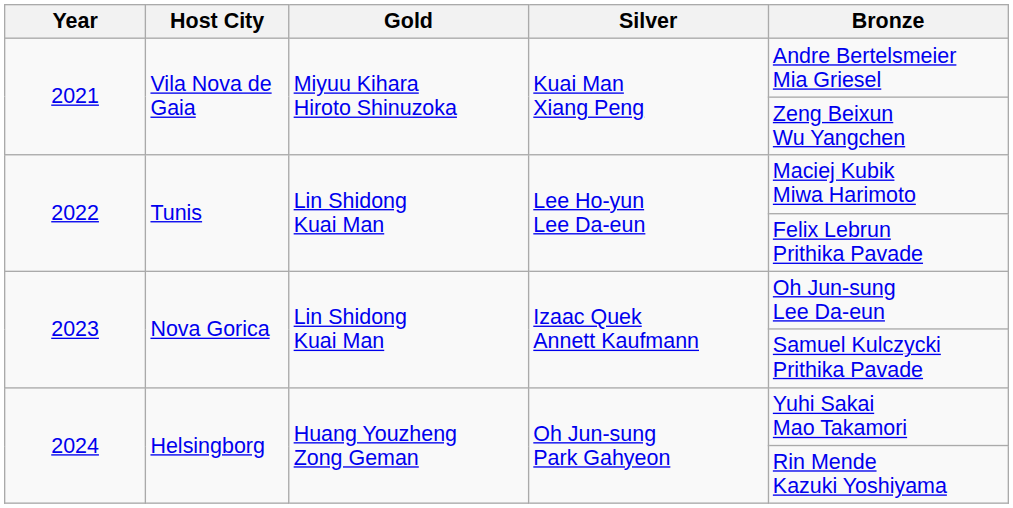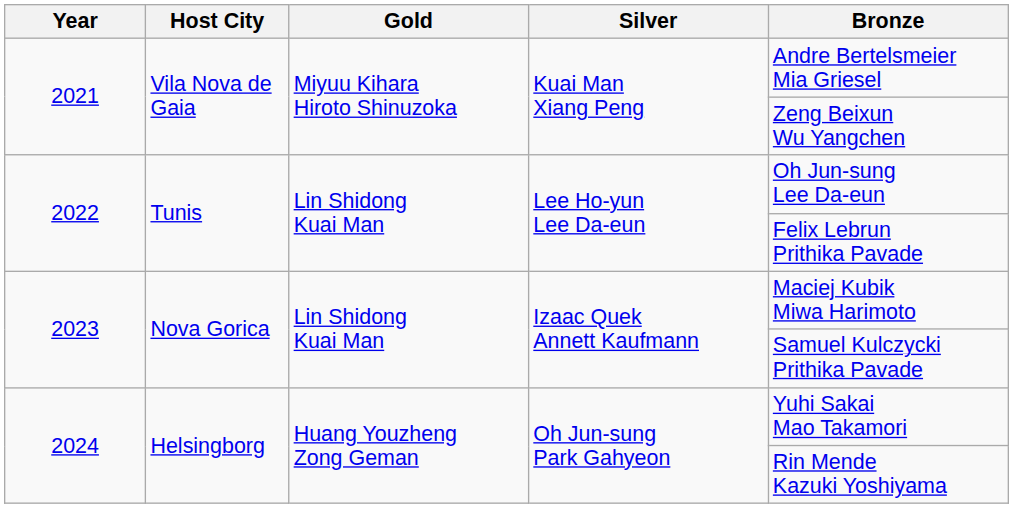row 4 | Bronze: Maciej Kubik Miwa Harimoto -> Oh Jun-sung Lee Da-eun
row 6 | Bronze: Oh Jun-sung Lee Da-eun -> Maciej Kubik Miwa Harimoto
